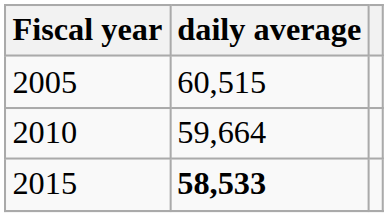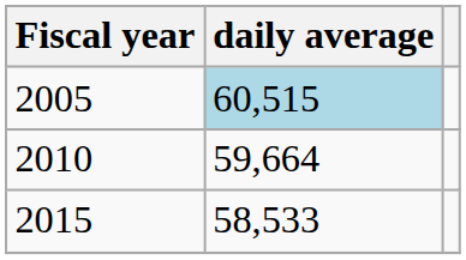2005 | daily average: no background -> lightblue background
2015 | daily average: bold -> normal
